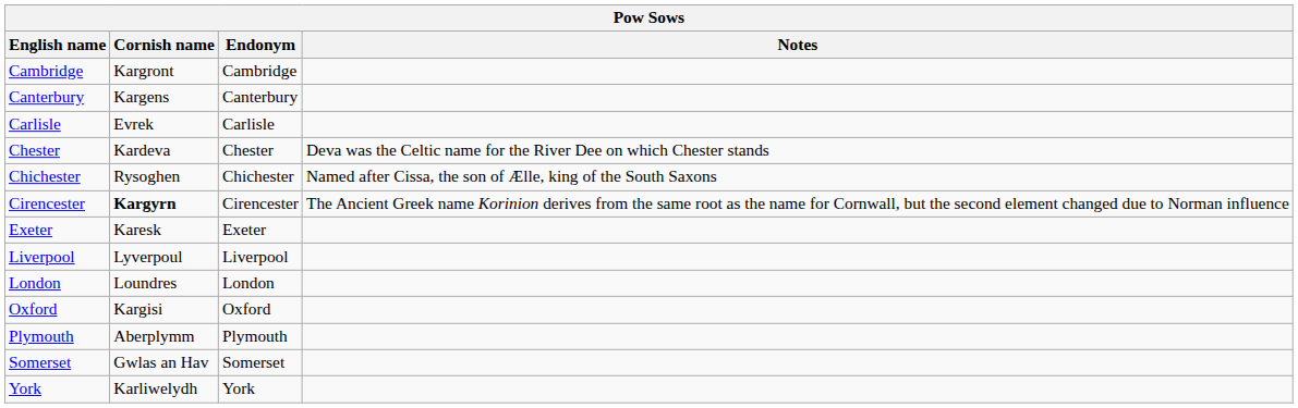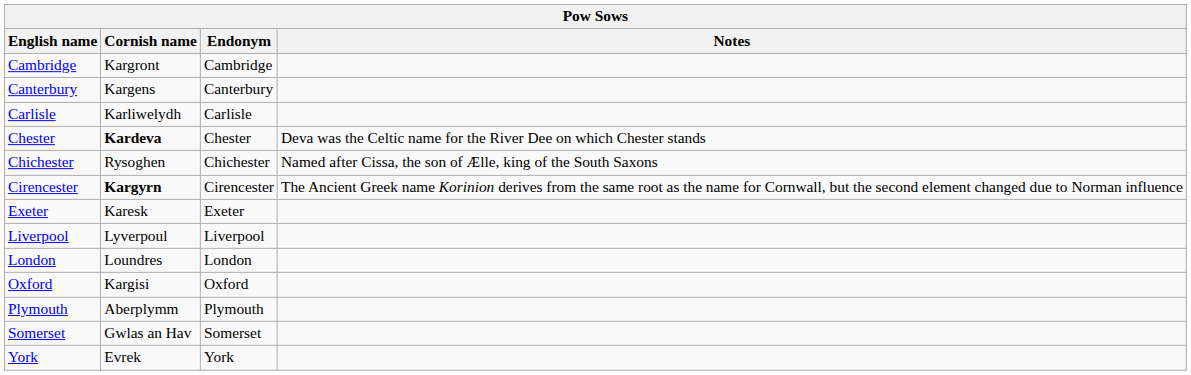row 5 | Cornish name: Evrek -> Karliwelydh
row 6 | Cornish name: normal -> bold
row 15 | Cornish name: Karliwelydh -> Evrek
